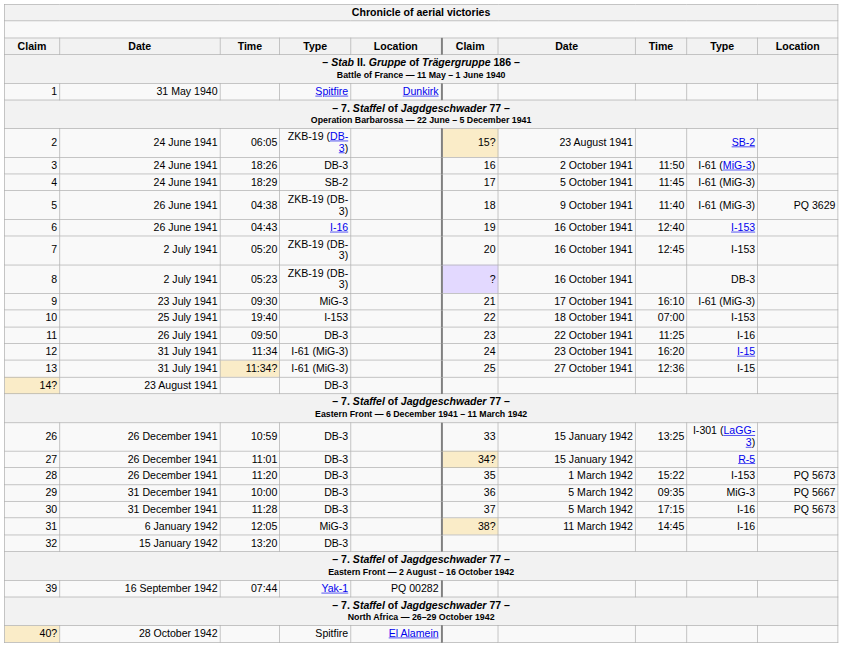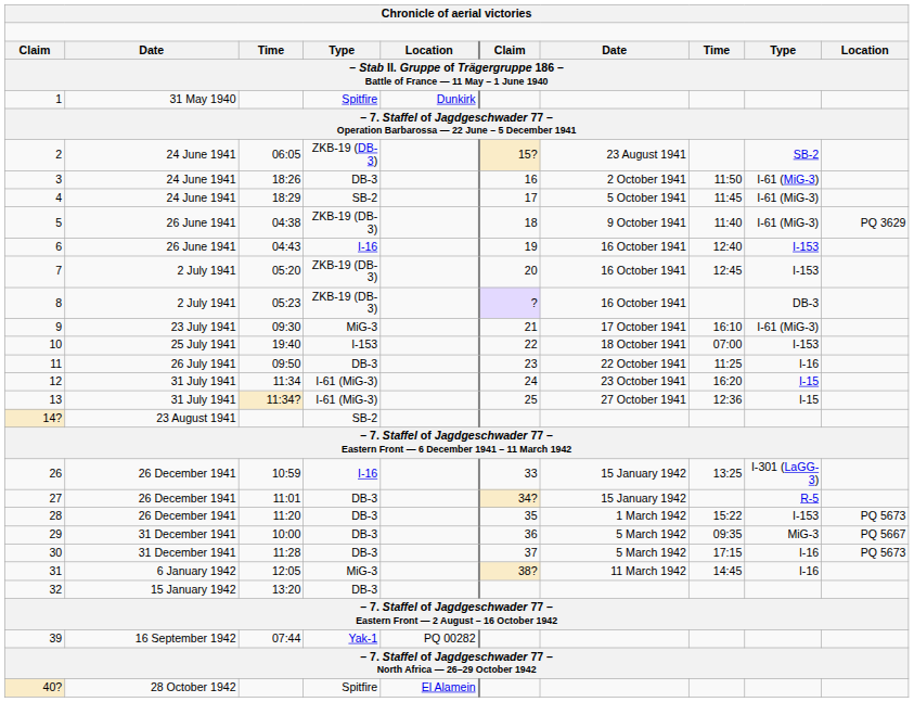14? | column 4: DB-3 -> SB-2
26 | column 4: DB-3 -> I-16
